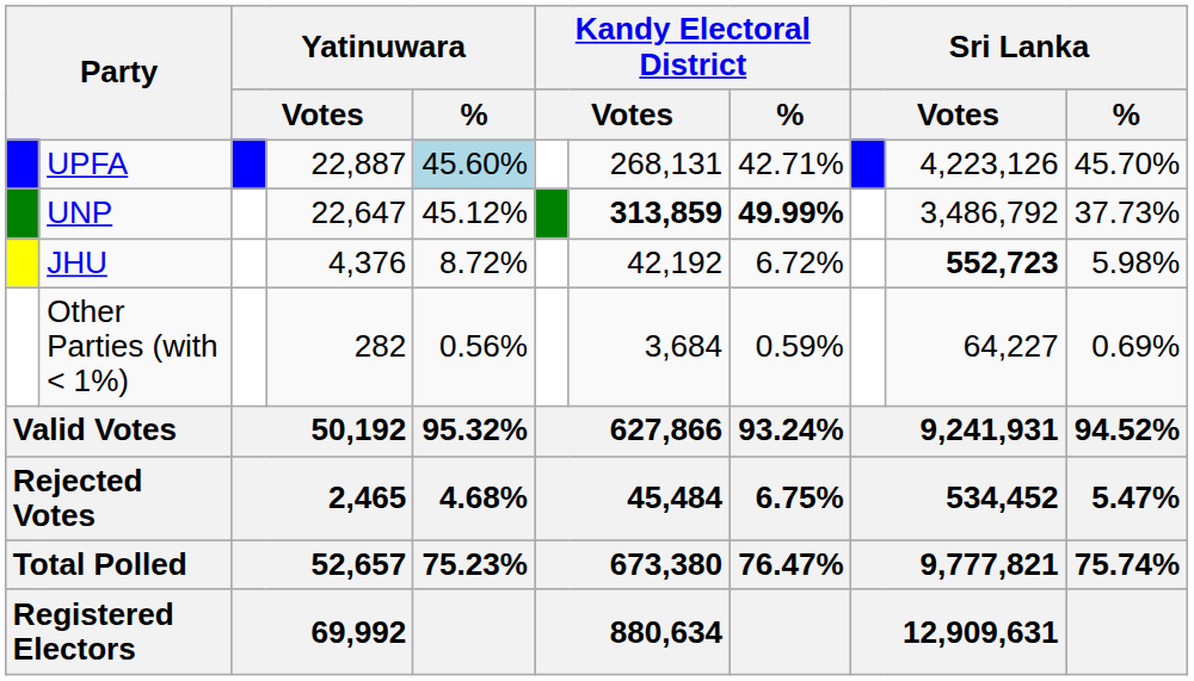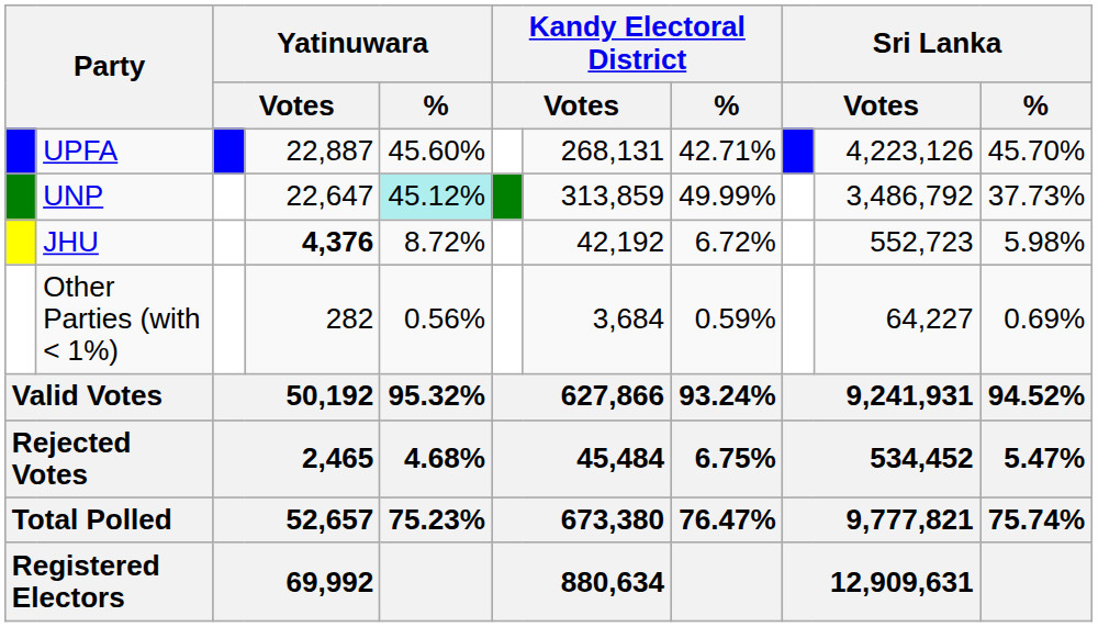UPFA | Yatinuwara / %: lightblue background -> no background
UNP | Yatinuwara / %: no background -> paleturquoise background
UNP | column 7: bold -> normal
UNP | Kandy Electoral District / %: bold -> normal
JHU | column 4: normal -> bold
JHU | column 10: bold -> normal
